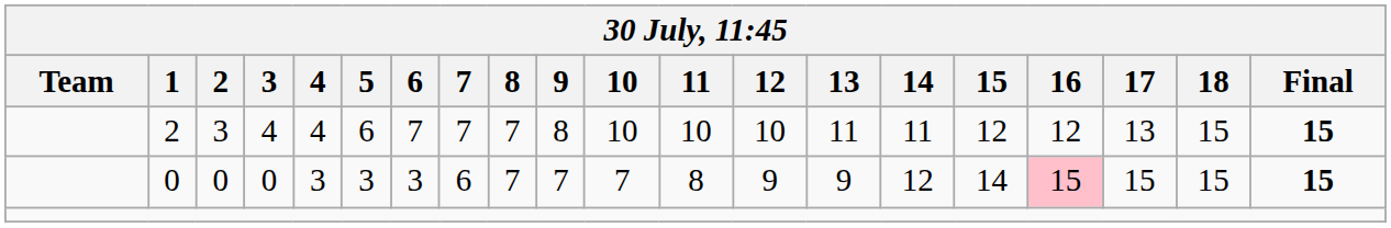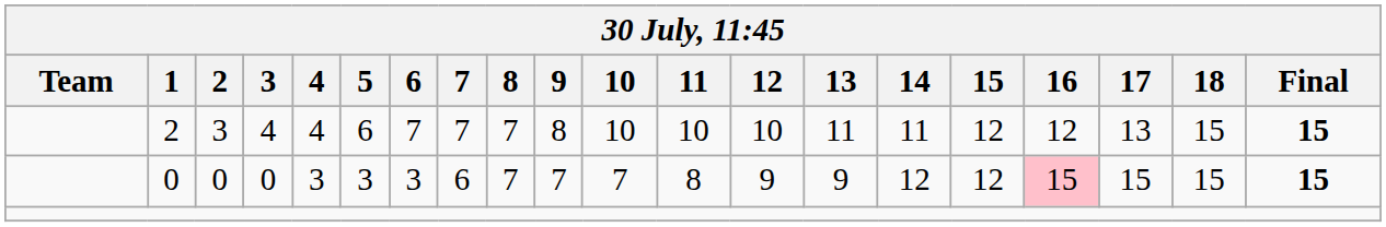row 4 | 15: 14 -> 12
